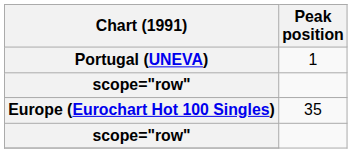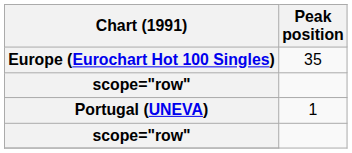rows swapped: Europe (Eurochart Hot 100 Singles) <-> Portugal (UNEVA)
